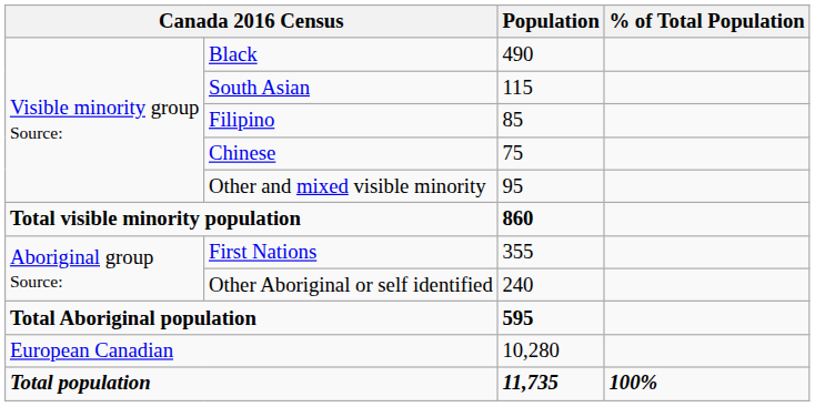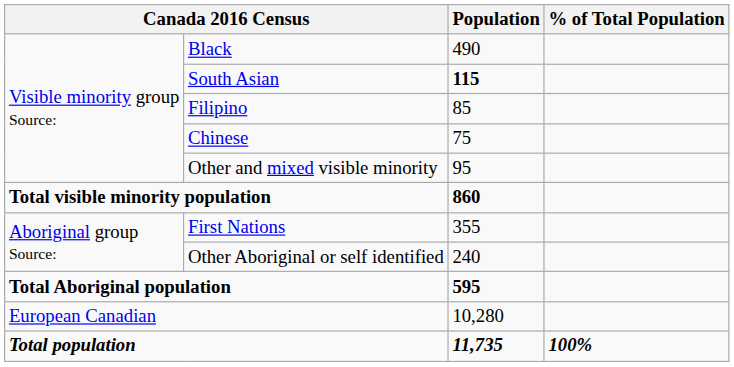South Asian | Population: normal -> bold
